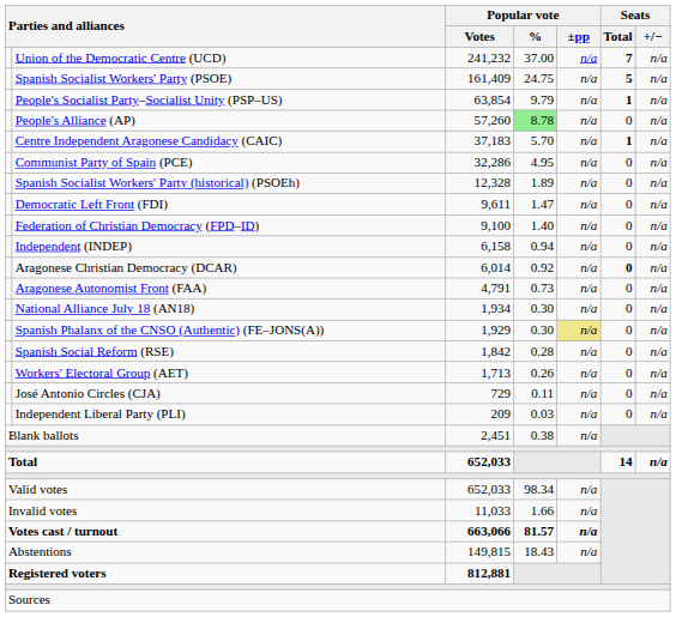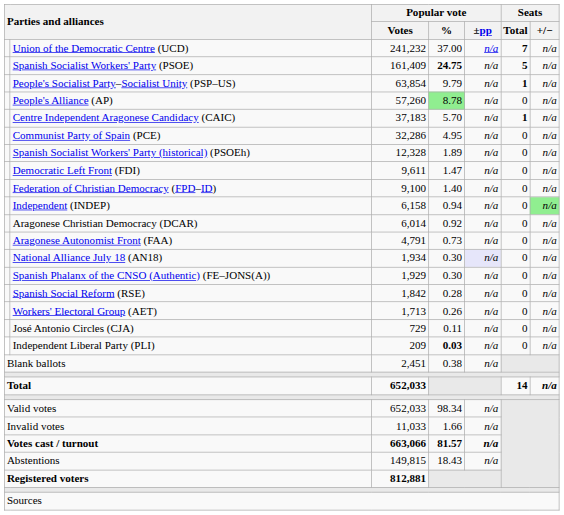Spanish Socialist Workers' Party (PSOE) | Popular vote / %: normal -> bold
Independent (INDEP) | Seats / +/−: no background -> lightgreen background
Aragonese Christian Democracy (DCAR) | Seats / Total: bold -> normal
National Alliance July 18 (AN18) | Popular vote / ±pp: no background -> lavender background
Spanish Phalanx of the CNSO (Authentic) (FE–JONS(A)) | Popular vote / ±pp: khaki background -> no background
Independent Liberal Party (PLI) | Popular vote / %: normal -> bold
